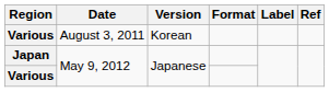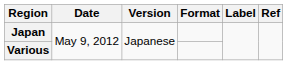- row: Various | August 3, 2011 | Korean
